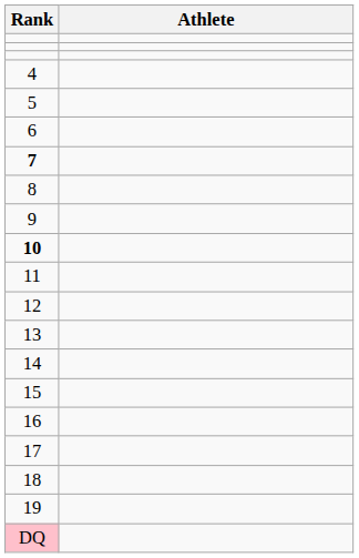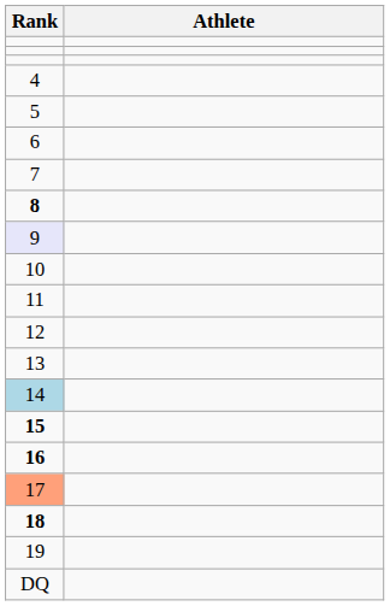row 8 | Rank: bold -> normal
row 9 | Rank: normal -> bold
row 10 | Rank: no background -> lavender background
row 11 | Rank: bold -> normal
row 15 | Rank: no background -> lightblue background
row 16 | Rank: normal -> bold
row 17 | Rank: normal -> bold
row 18 | Rank: no background -> lightsalmon background
row 19 | Rank: normal -> bold
row 21 | Rank: pink background -> no background
